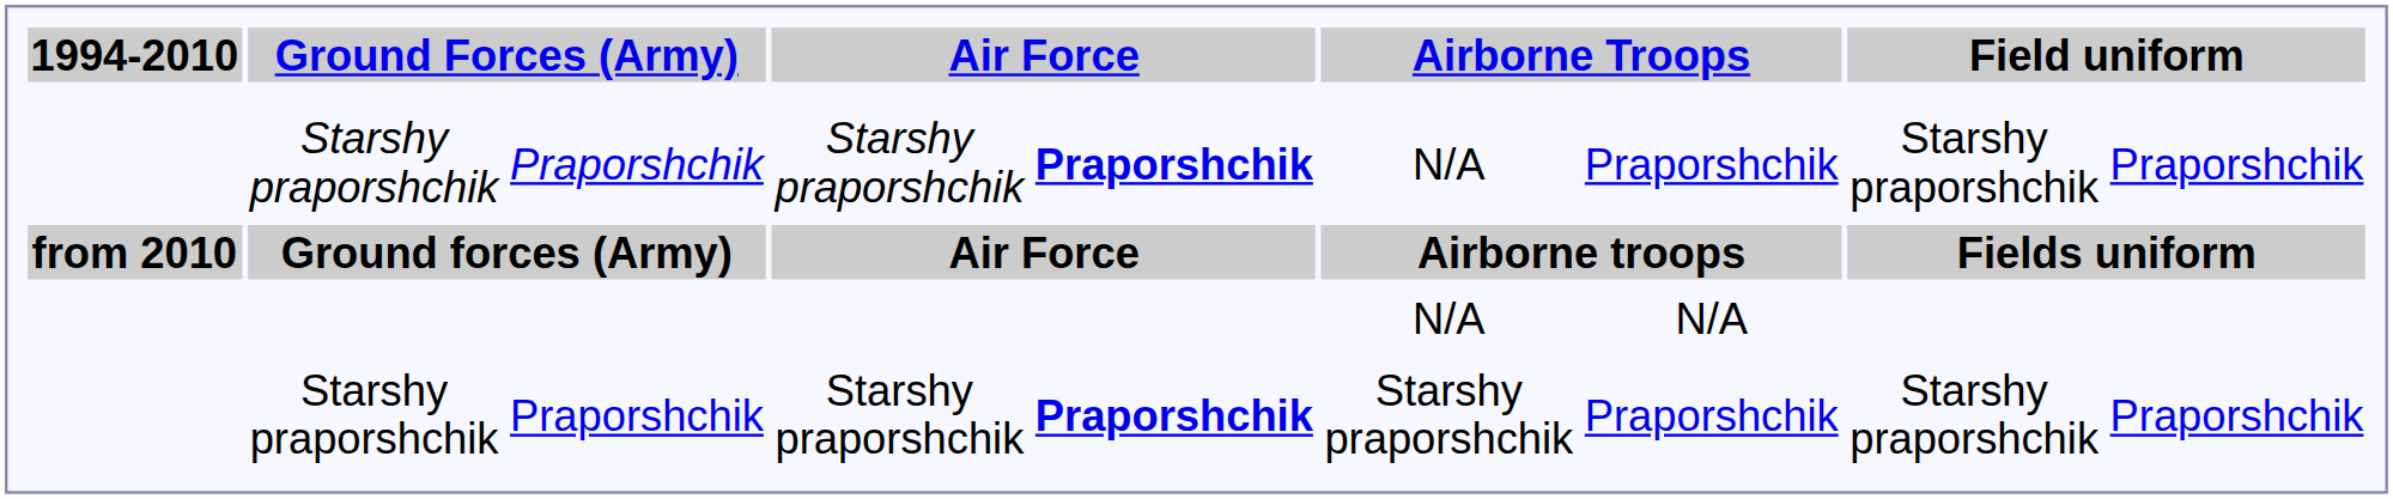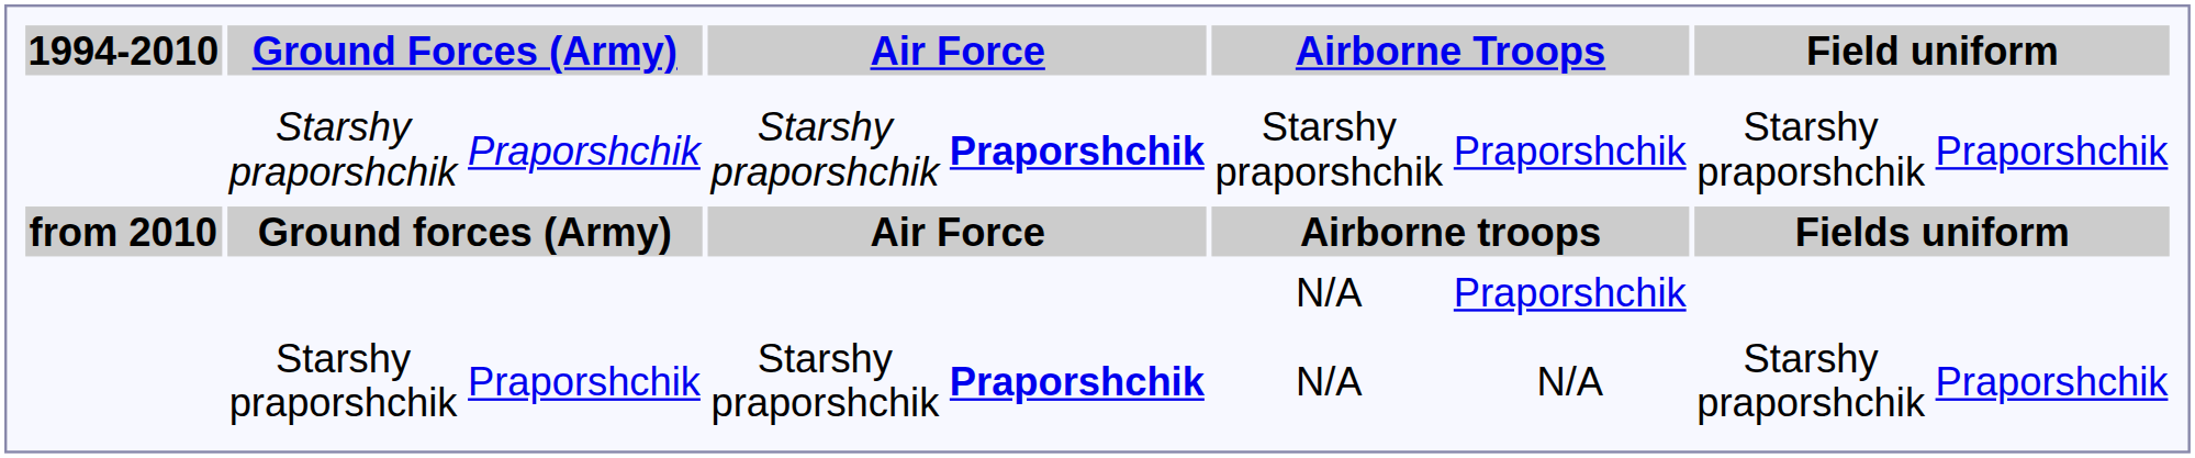row 2 | column 6: N/A -> Starshy praporshchik
row 4 | column 7: N/A -> Praporshchik
row 5 | column 6: Starshy praporshchik -> N/A
row 5 | column 7: Praporshchik -> N/A
